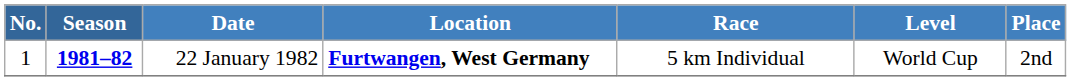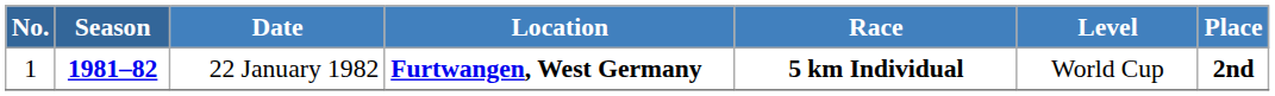22 January 1982 | Race: normal -> bold
22 January 1982 | Place: normal -> bold
